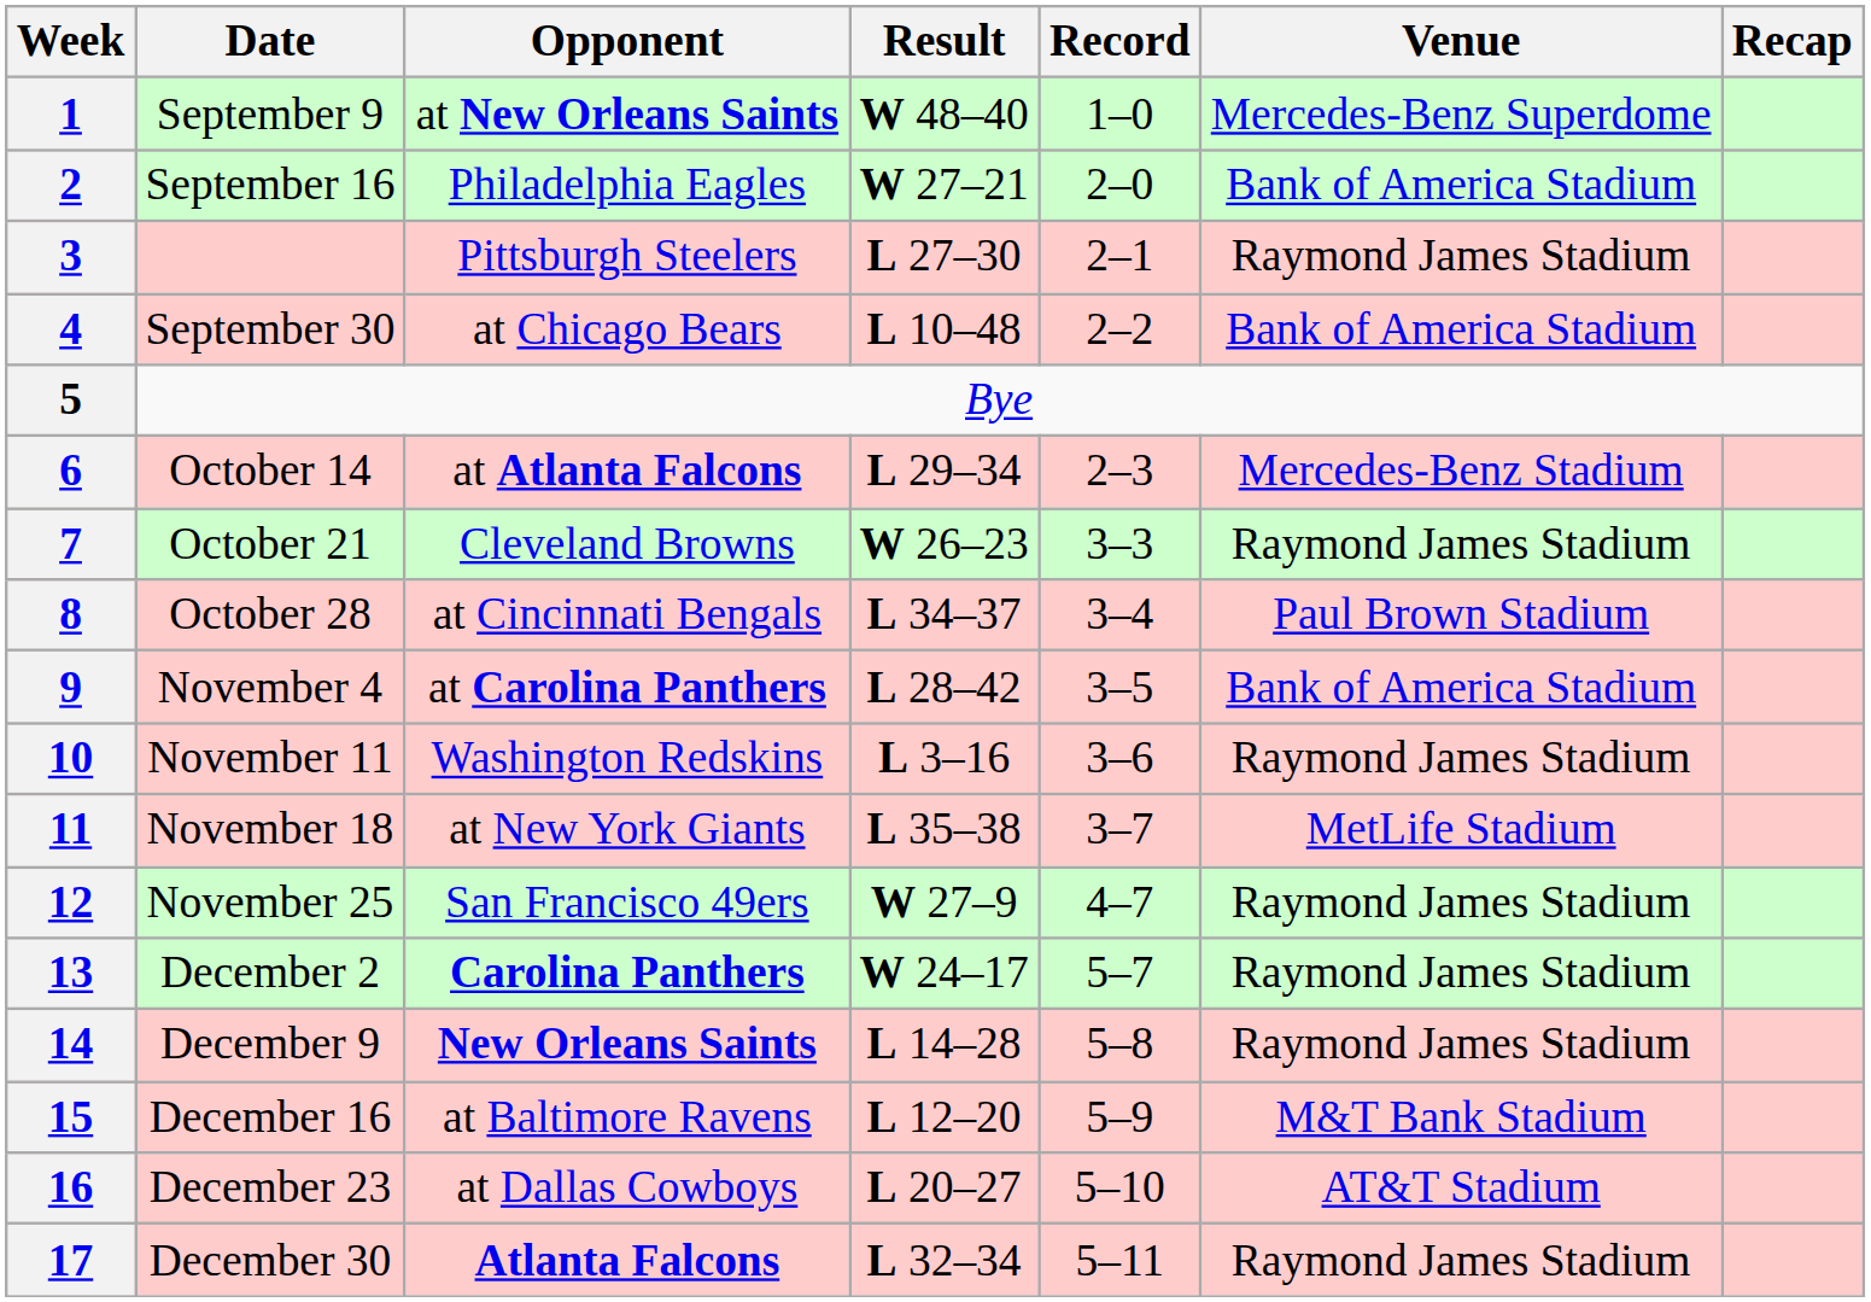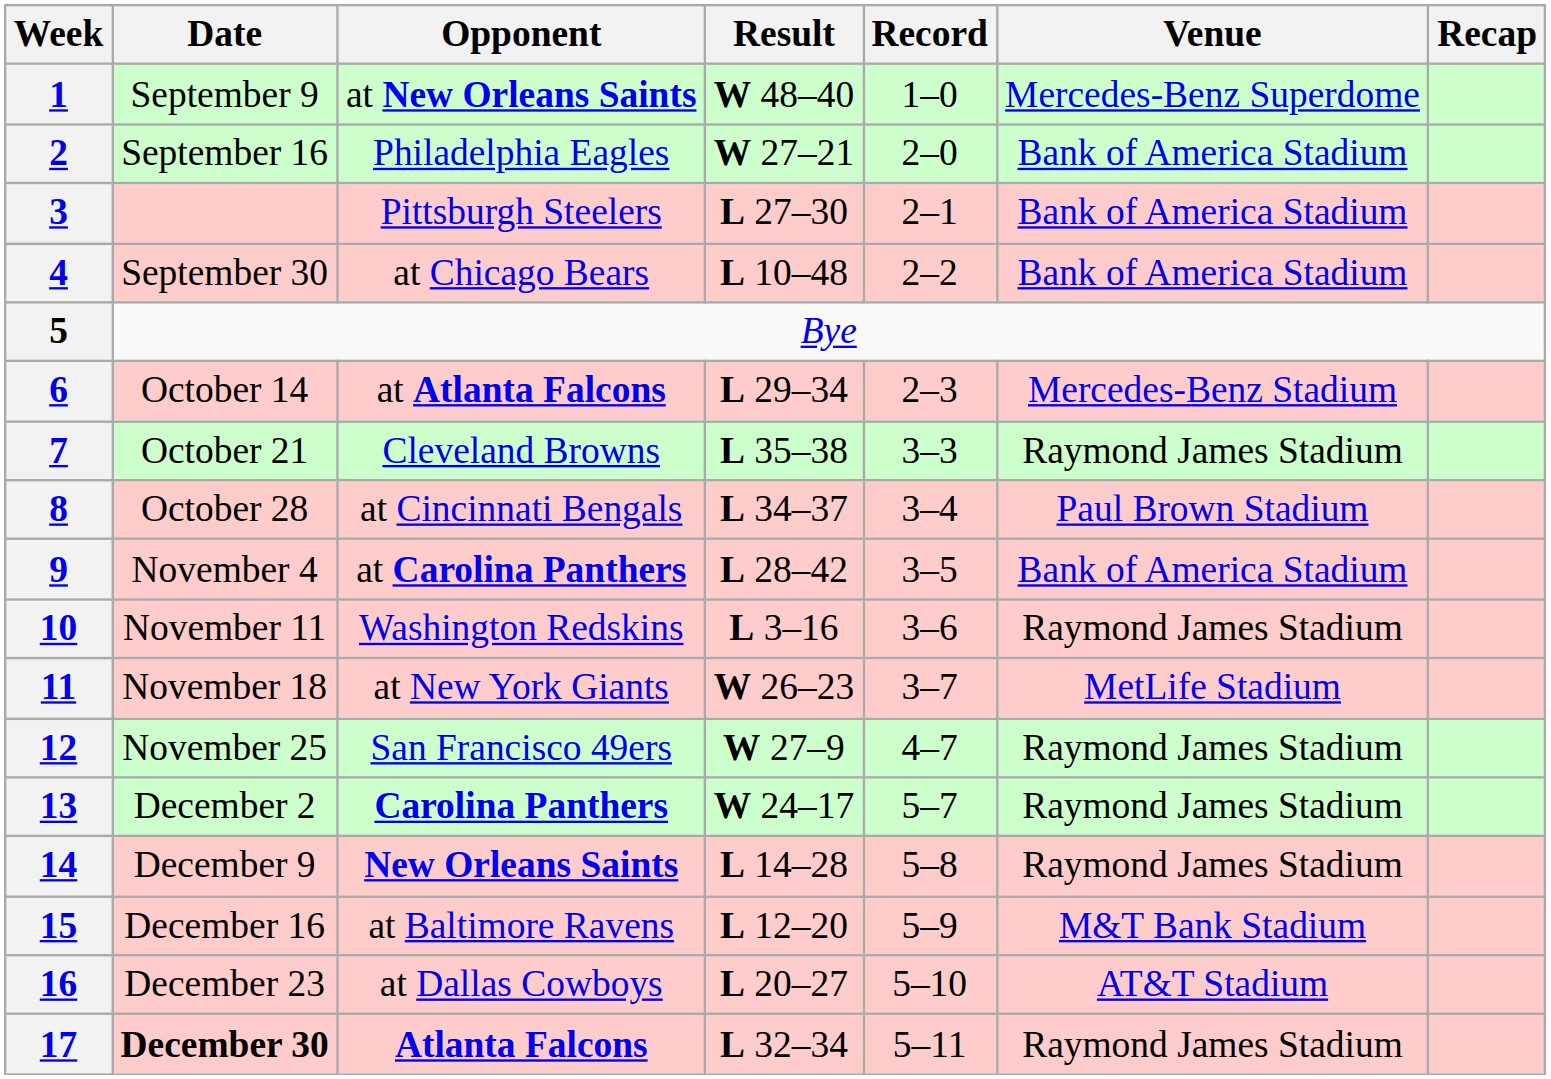3 | Venue: Raymond James Stadium -> Bank of America Stadium
7 | Result: W 26–23 -> L 35–38
11 | Result: L 35–38 -> W 26–23
17 | Date: normal -> bold
